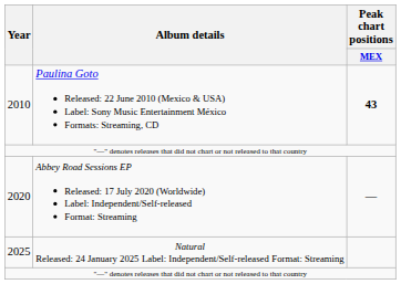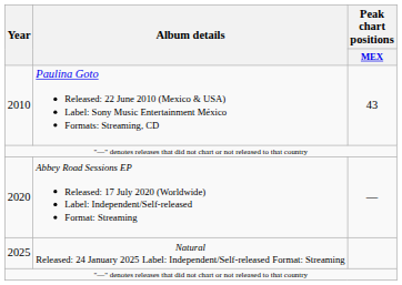2010 | Peak chart positions / MEX: bold -> normal
